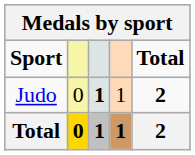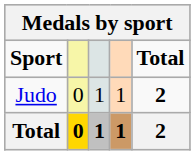Judo | column 3: bold -> normal
